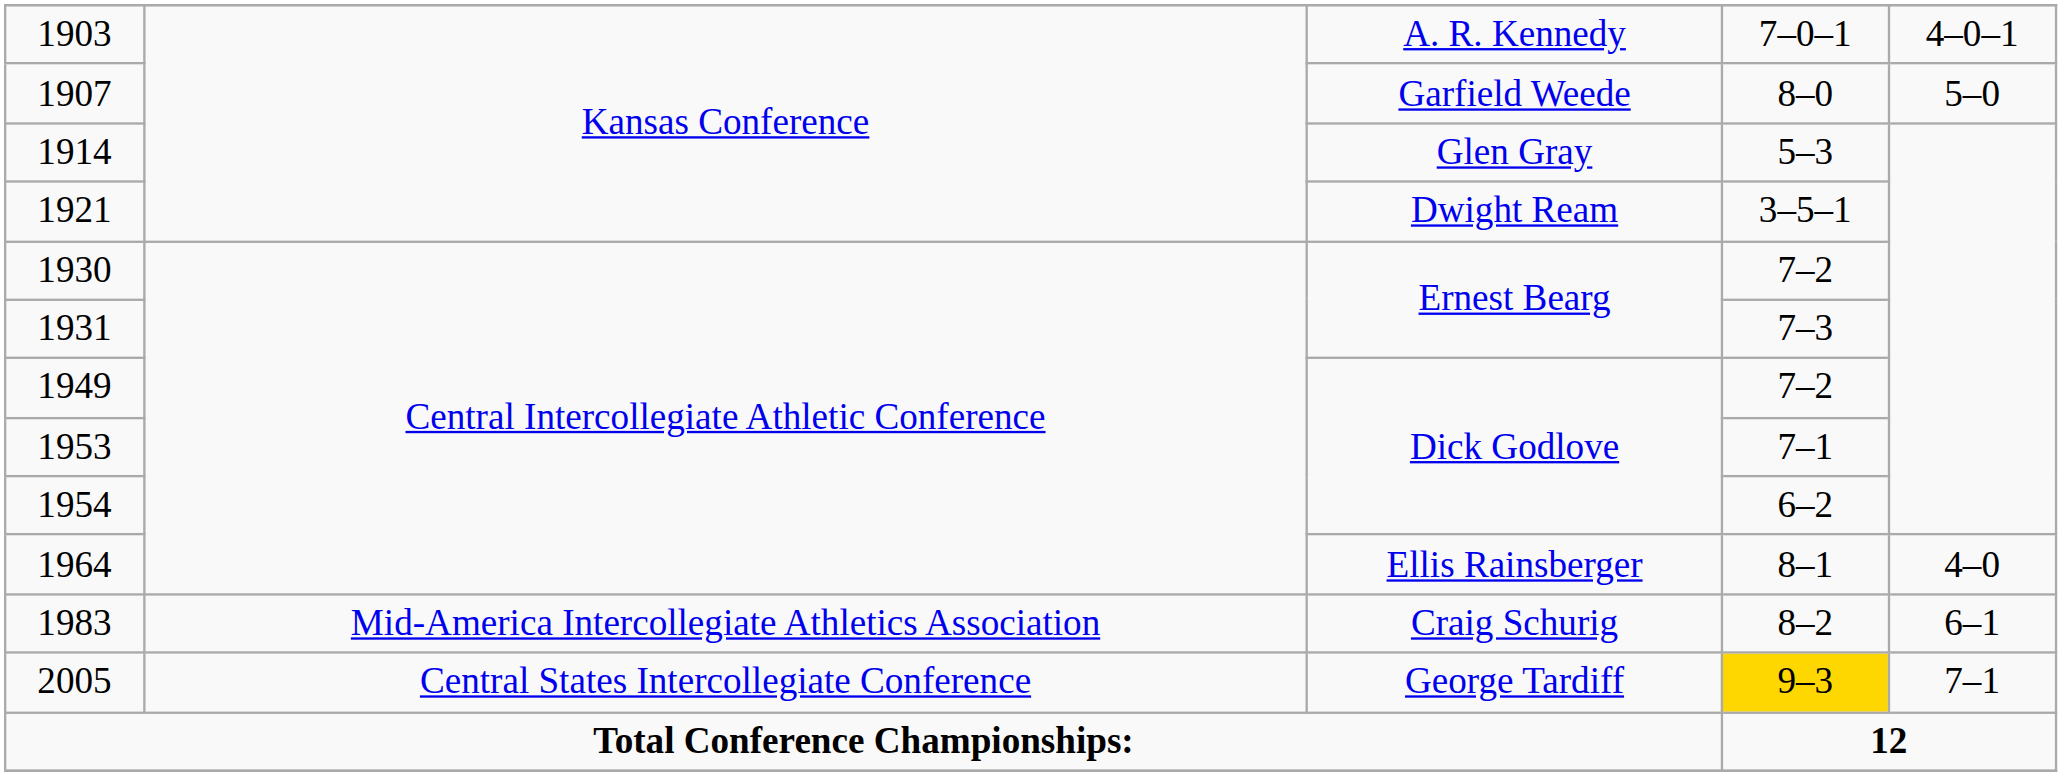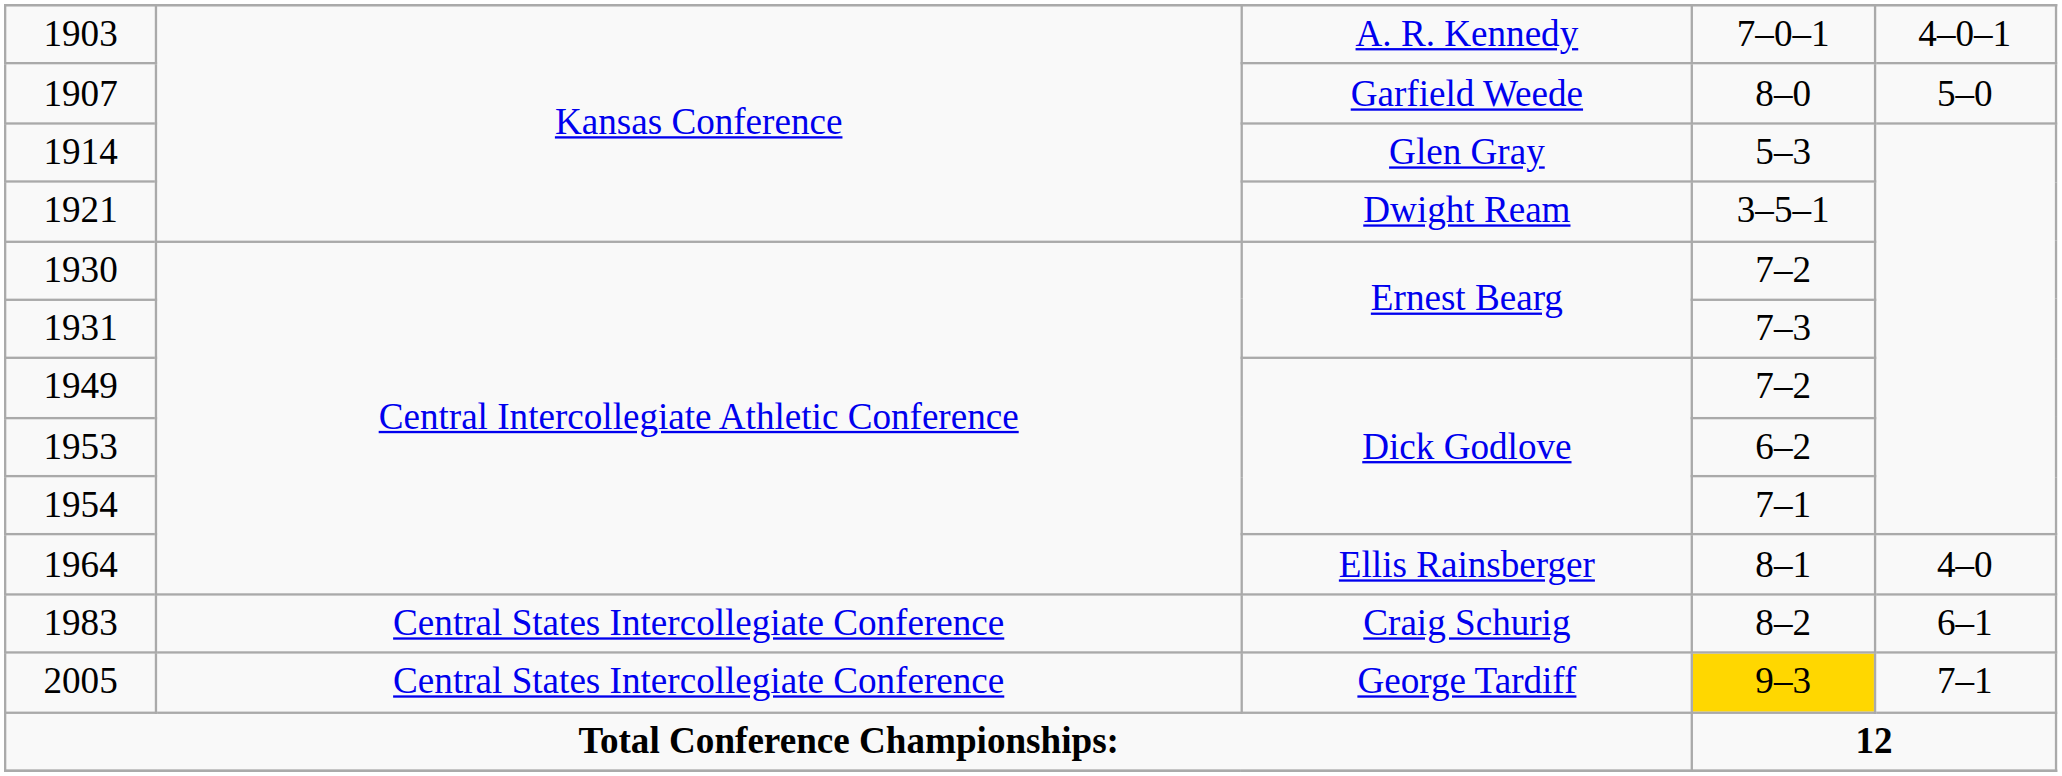1953 | column 4: 7–1 -> 6–2
1954 | column 4: 6–2 -> 7–1
1983 | column 2: Mid-America Intercollegiate Athletics Association -> Central States Intercollegiate Conference
